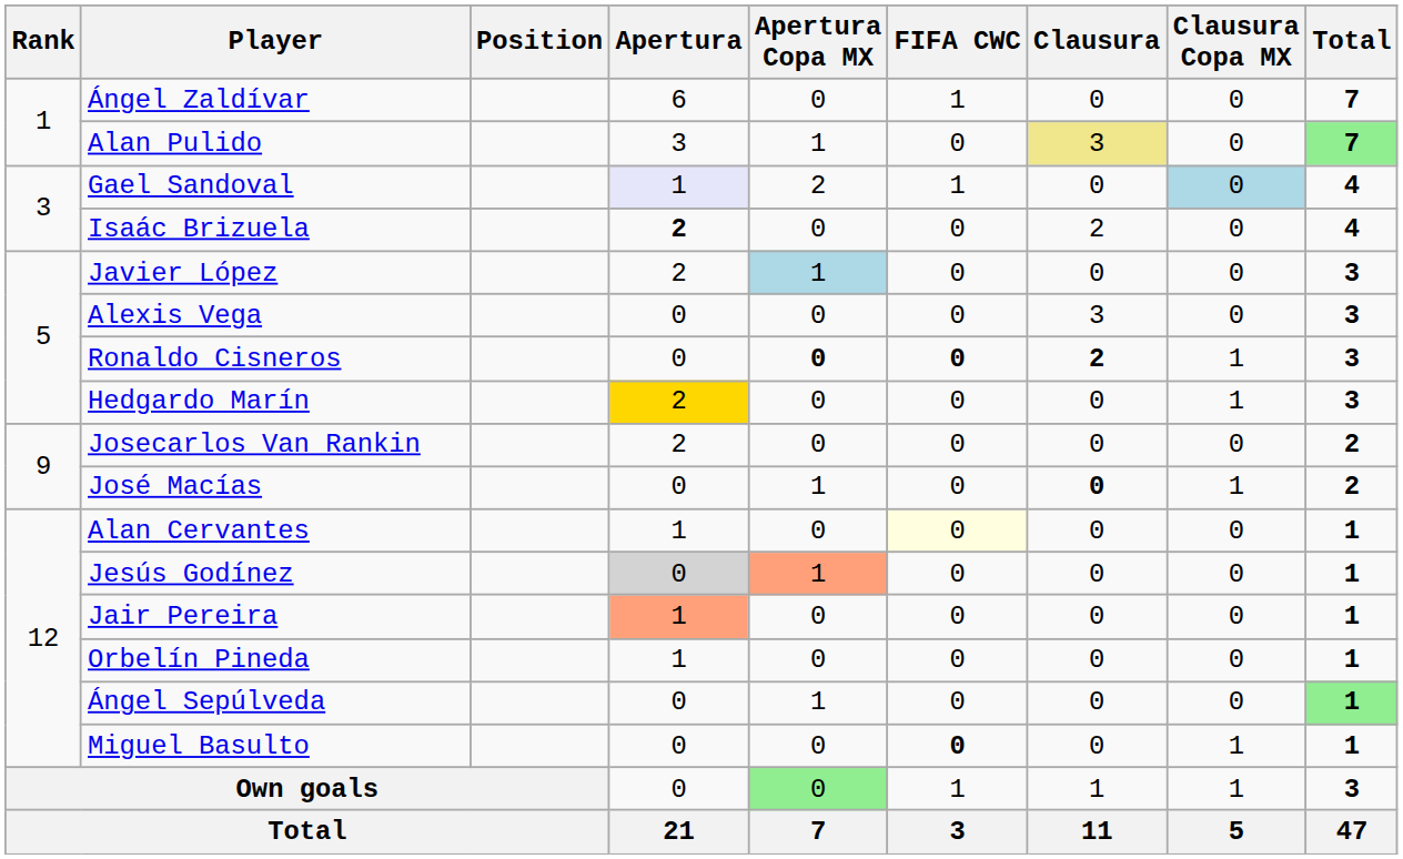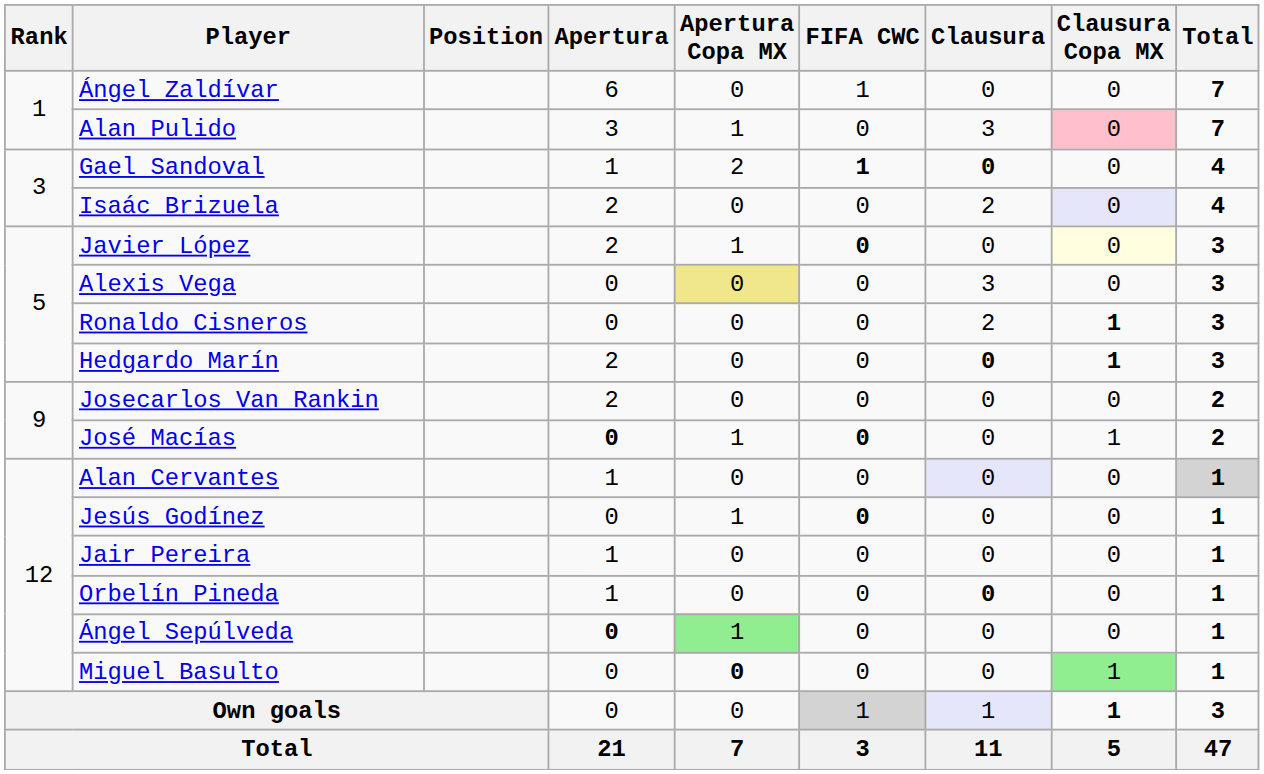Alan Pulido | Clausura: khaki background -> no background
Alan Pulido | Clausura Copa MX: no background -> pink background
Alan Pulido | Total: lightgreen background -> no background
Gael Sandoval | Apertura: lavender background -> no background
Gael Sandoval | FIFA CWC: normal -> bold
Gael Sandoval | Clausura: normal -> bold
Gael Sandoval | Clausura Copa MX: lightblue background -> no background
Isaác Brizuela | Apertura: bold -> normal
Isaác Brizuela | Clausura Copa MX: no background -> lavender background
Javier López | Apertura Copa MX: lightblue background -> no background
Javier López | FIFA CWC: normal -> bold
Javier López | Clausura Copa MX: no background -> lightyellow background
Alexis Vega | Apertura Copa MX: no background -> khaki background
Ronaldo Cisneros | Apertura Copa MX: bold -> normal
Ronaldo Cisneros | FIFA CWC: bold -> normal
Ronaldo Cisneros | Clausura: bold -> normal
Ronaldo Cisneros | Clausura Copa MX: normal -> bold
Hedgardo Marín | Apertura: gold background -> no background
Hedgardo Marín | Clausura: normal -> bold
Hedgardo Marín | Clausura Copa MX: normal -> bold
José Macías | Apertura: normal -> bold
José Macías | FIFA CWC: normal -> bold
José Macías | Clausura: bold -> normal
Alan Cervantes | FIFA CWC: lightyellow background -> no background
Alan Cervantes | Clausura: no background -> lavender background
Alan Cervantes | Total: no background -> lightgrey background
Jesús Godínez | Apertura: lightgrey background -> no background
Jesús Godínez | Apertura Copa MX: lightsalmon background -> no background
Jesús Godínez | FIFA CWC: normal -> bold
Jair Pereira | Apertura: lightsalmon background -> no background
Orbelín Pineda | Clausura: normal -> bold
Ángel Sepúlveda | Apertura: normal -> bold
Ángel Sepúlveda | Apertura Copa MX: no background -> lightgreen background
Ángel Sepúlveda | Total: lightgreen background -> no background
Miguel Basulto | Apertura Copa MX: normal -> bold
Miguel Basulto | FIFA CWC: bold -> normal
Miguel Basulto | Clausura Copa MX: no background -> lightgreen background
Own goals | Apertura Copa MX: lightgreen background -> no background
Own goals | FIFA CWC: no background -> lightgrey background
Own goals | Clausura: no background -> lavender background
Own goals | Clausura Copa MX: normal -> bold
